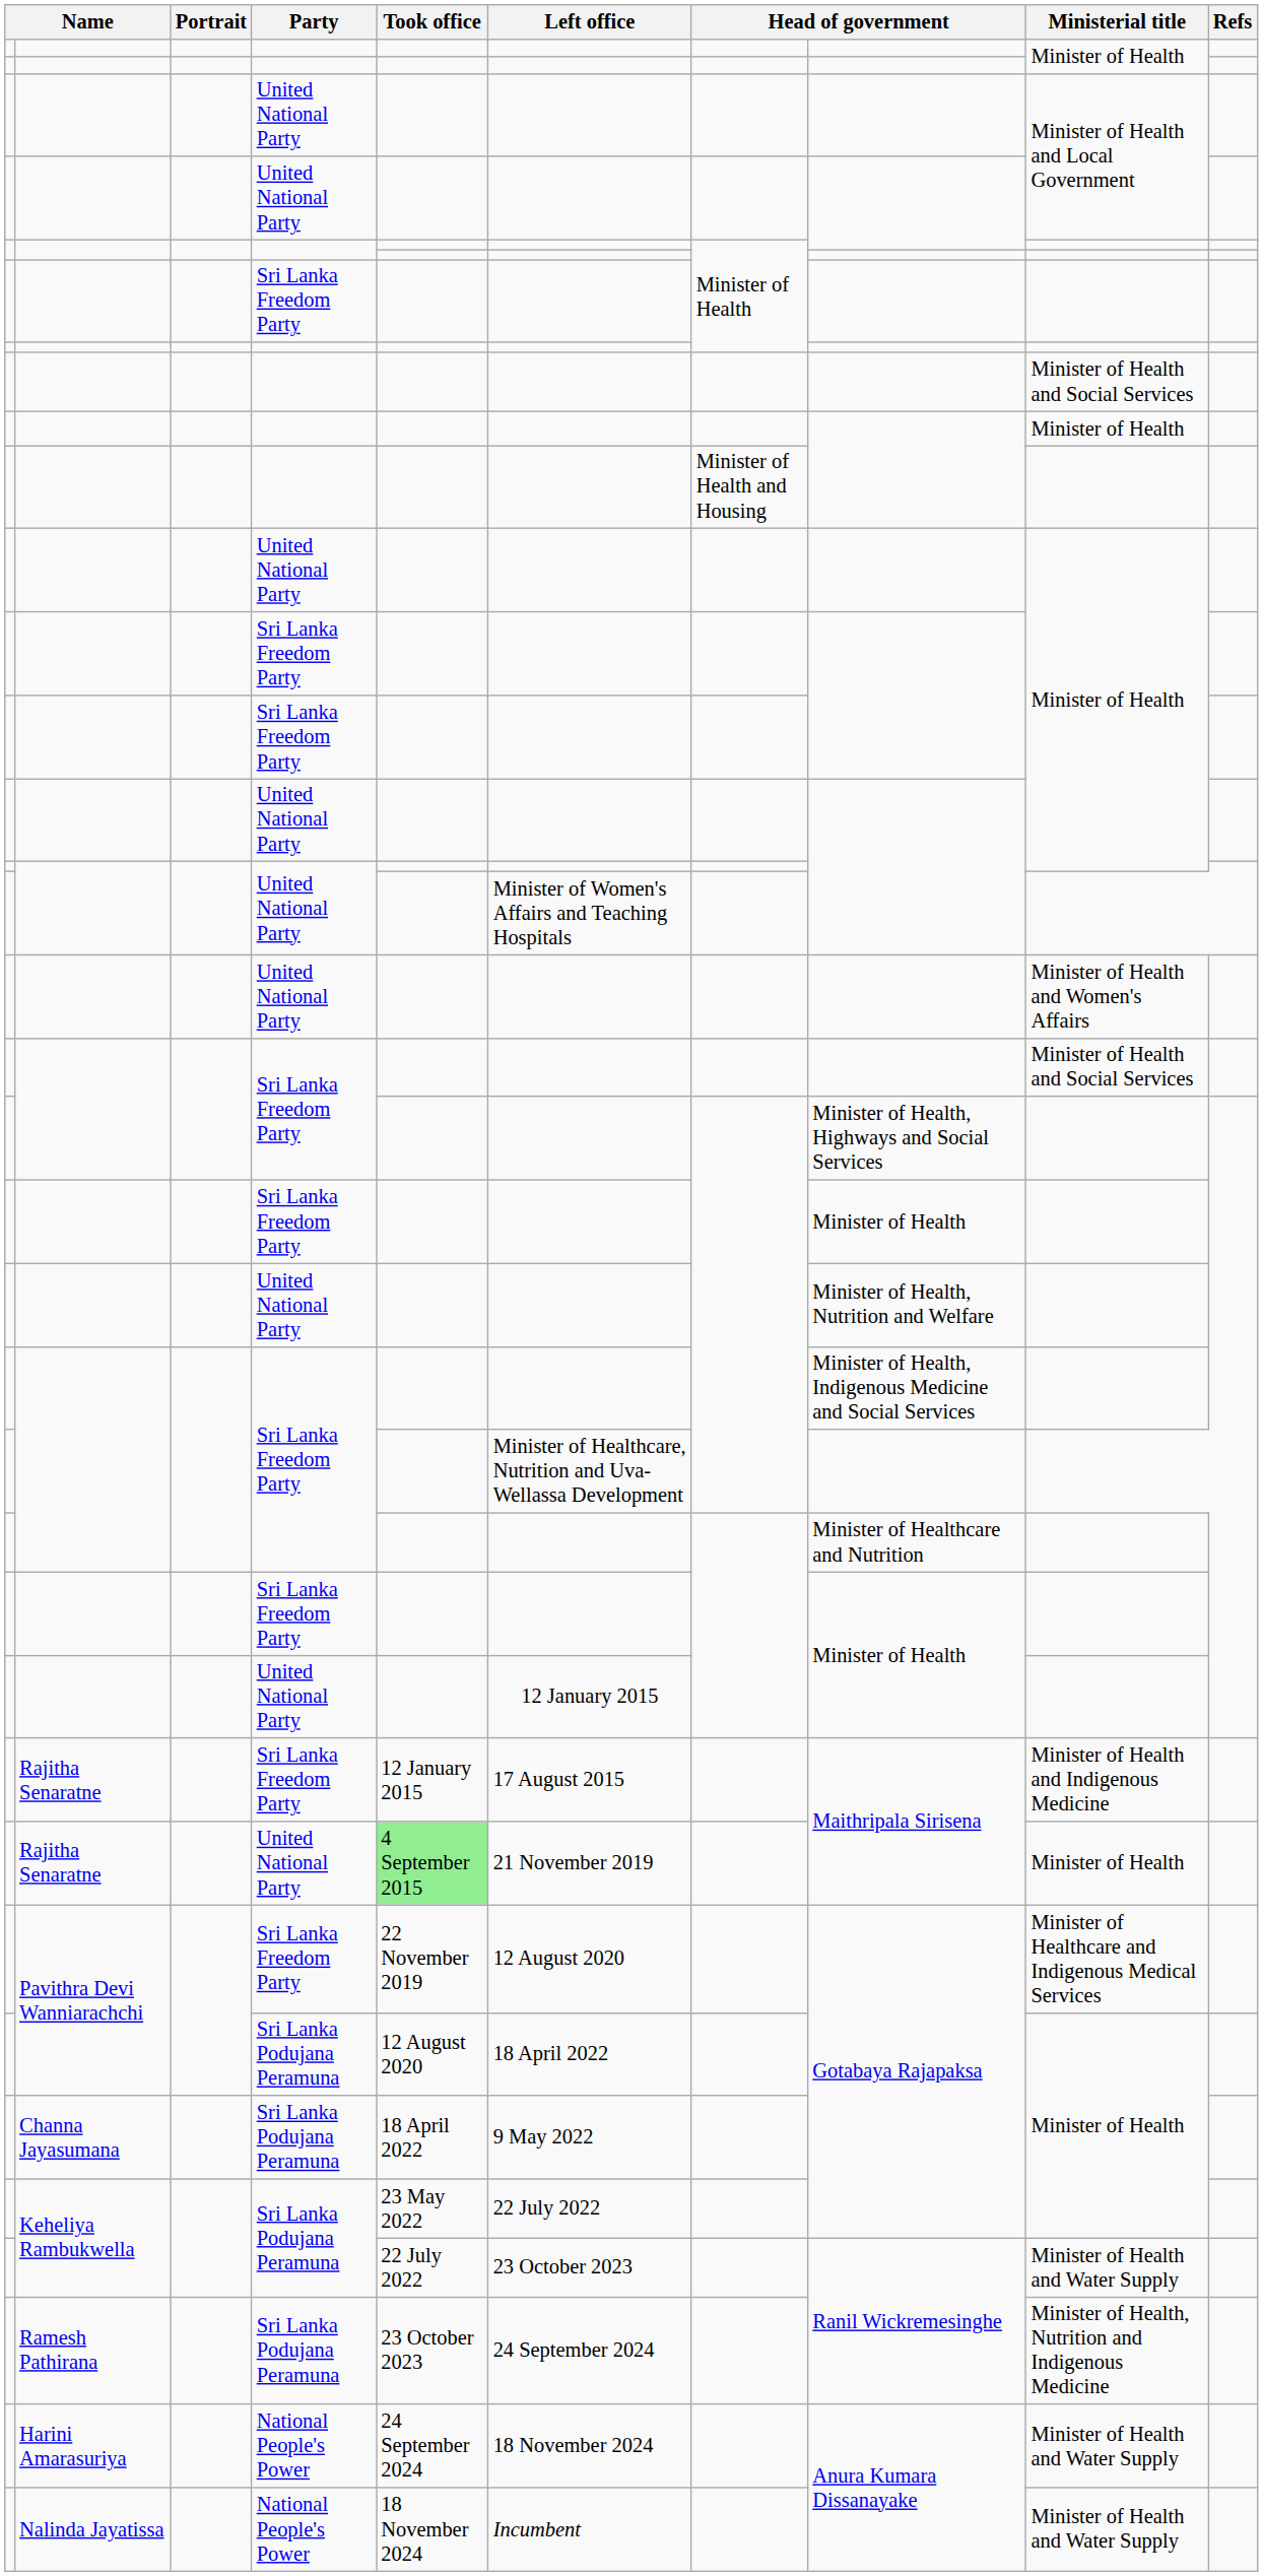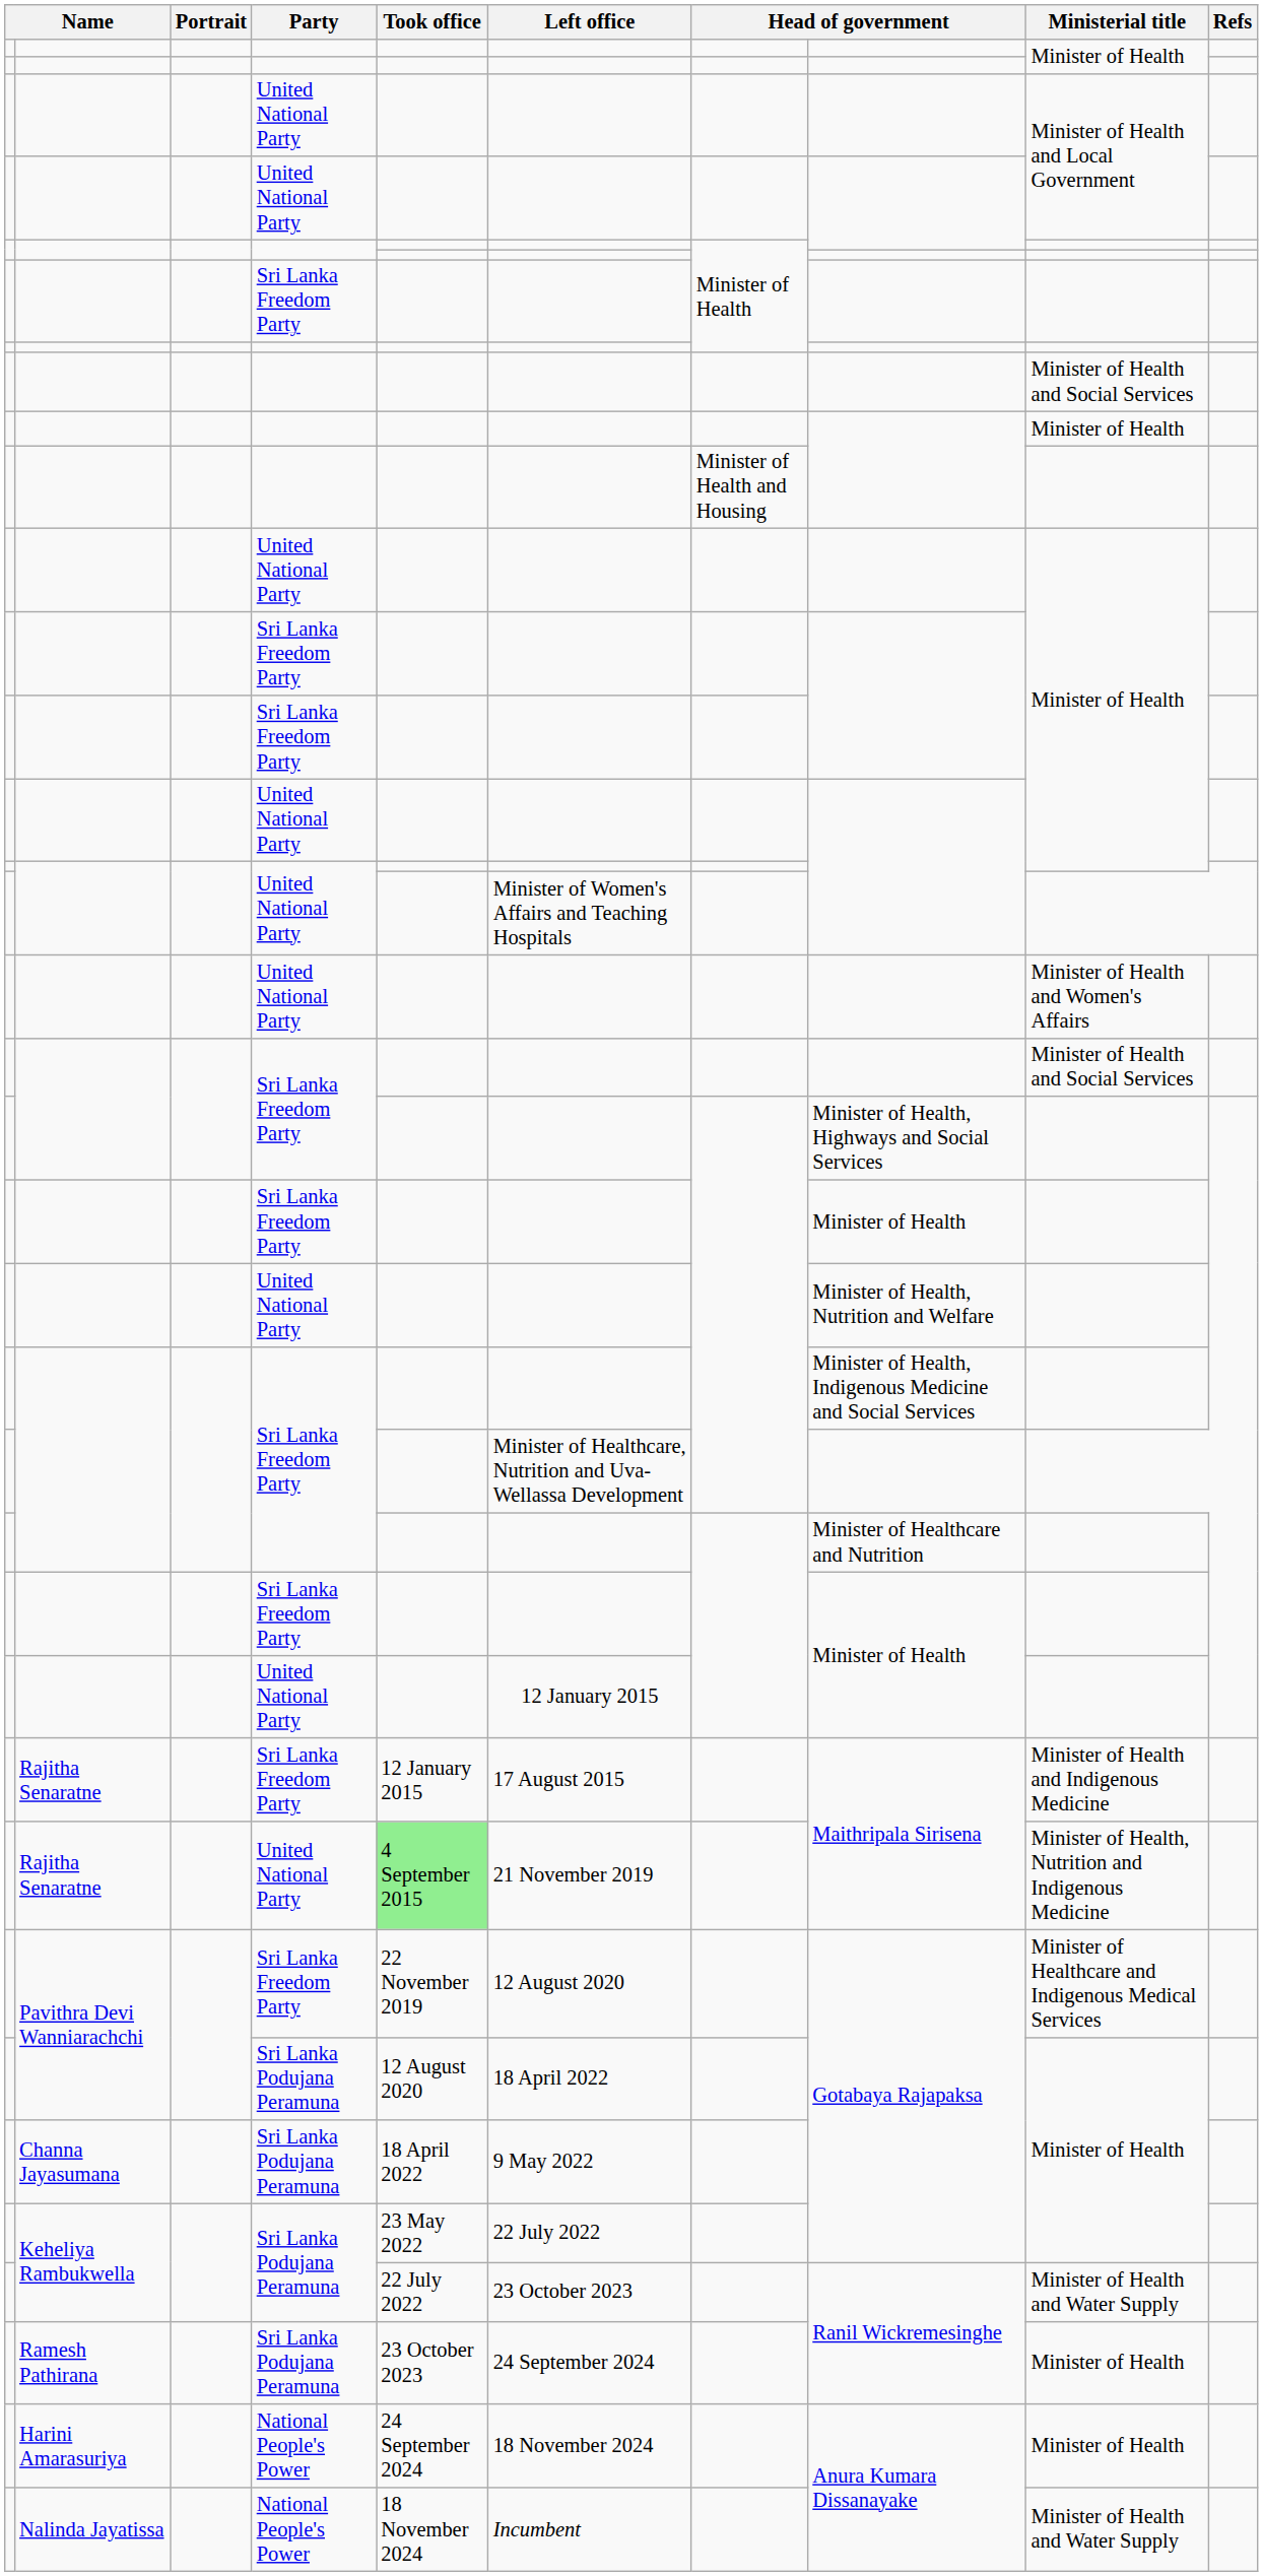Rajitha Senaratne / United National Party | Ministerial title: Minister of Health -> Minister of Health, Nutrition and Indigenous Medicine
Ramesh Pathirana | Ministerial title: Minister of Health, Nutrition and Indigenous Medicine -> Minister of Health
Harini Amarasuriya | Ministerial title: Minister of Health and Water Supply -> Minister of Health
